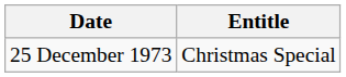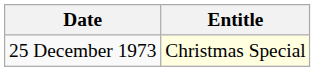25 December 1973 | Entitle: no background -> lightyellow background
